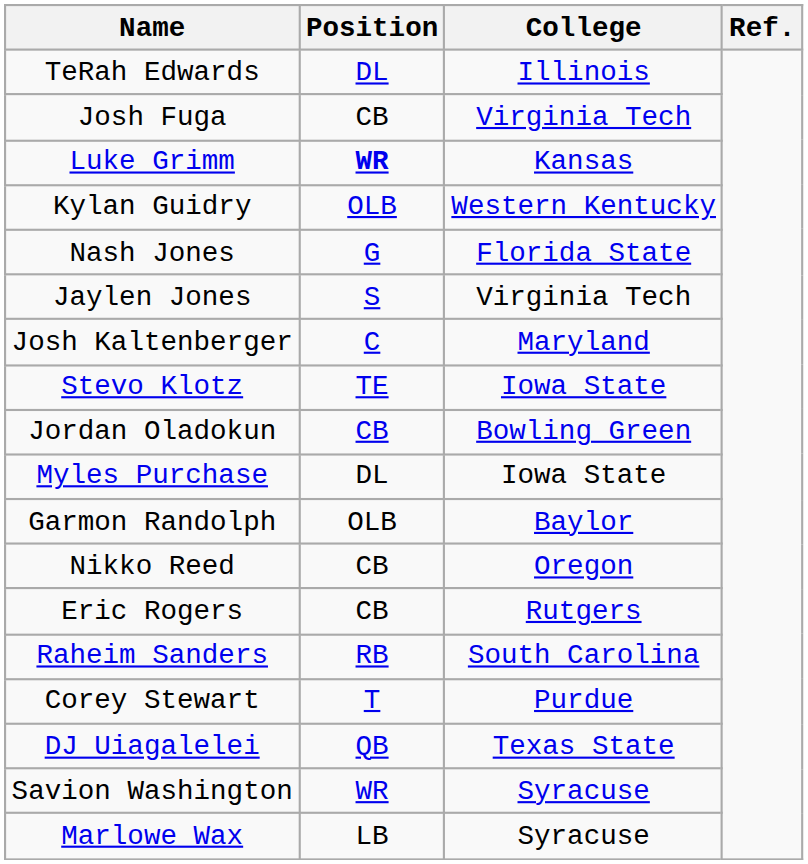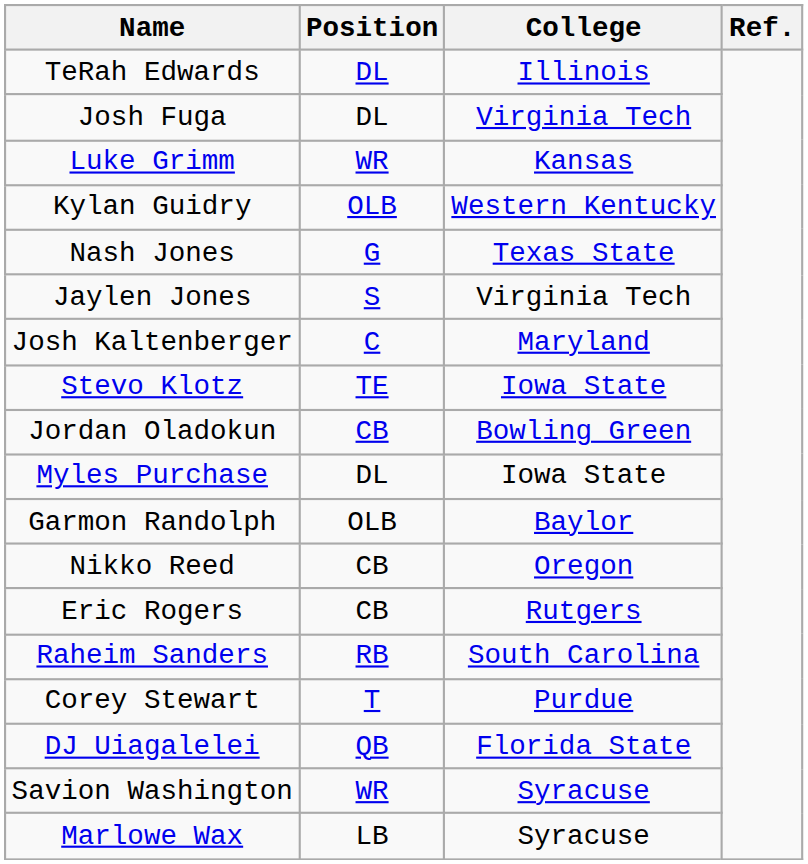Josh Fuga | Position: CB -> DL
Luke Grimm | Position: bold -> normal
Nash Jones | College: Florida State -> Texas State
DJ Uiagalelei | College: Texas State -> Florida State
